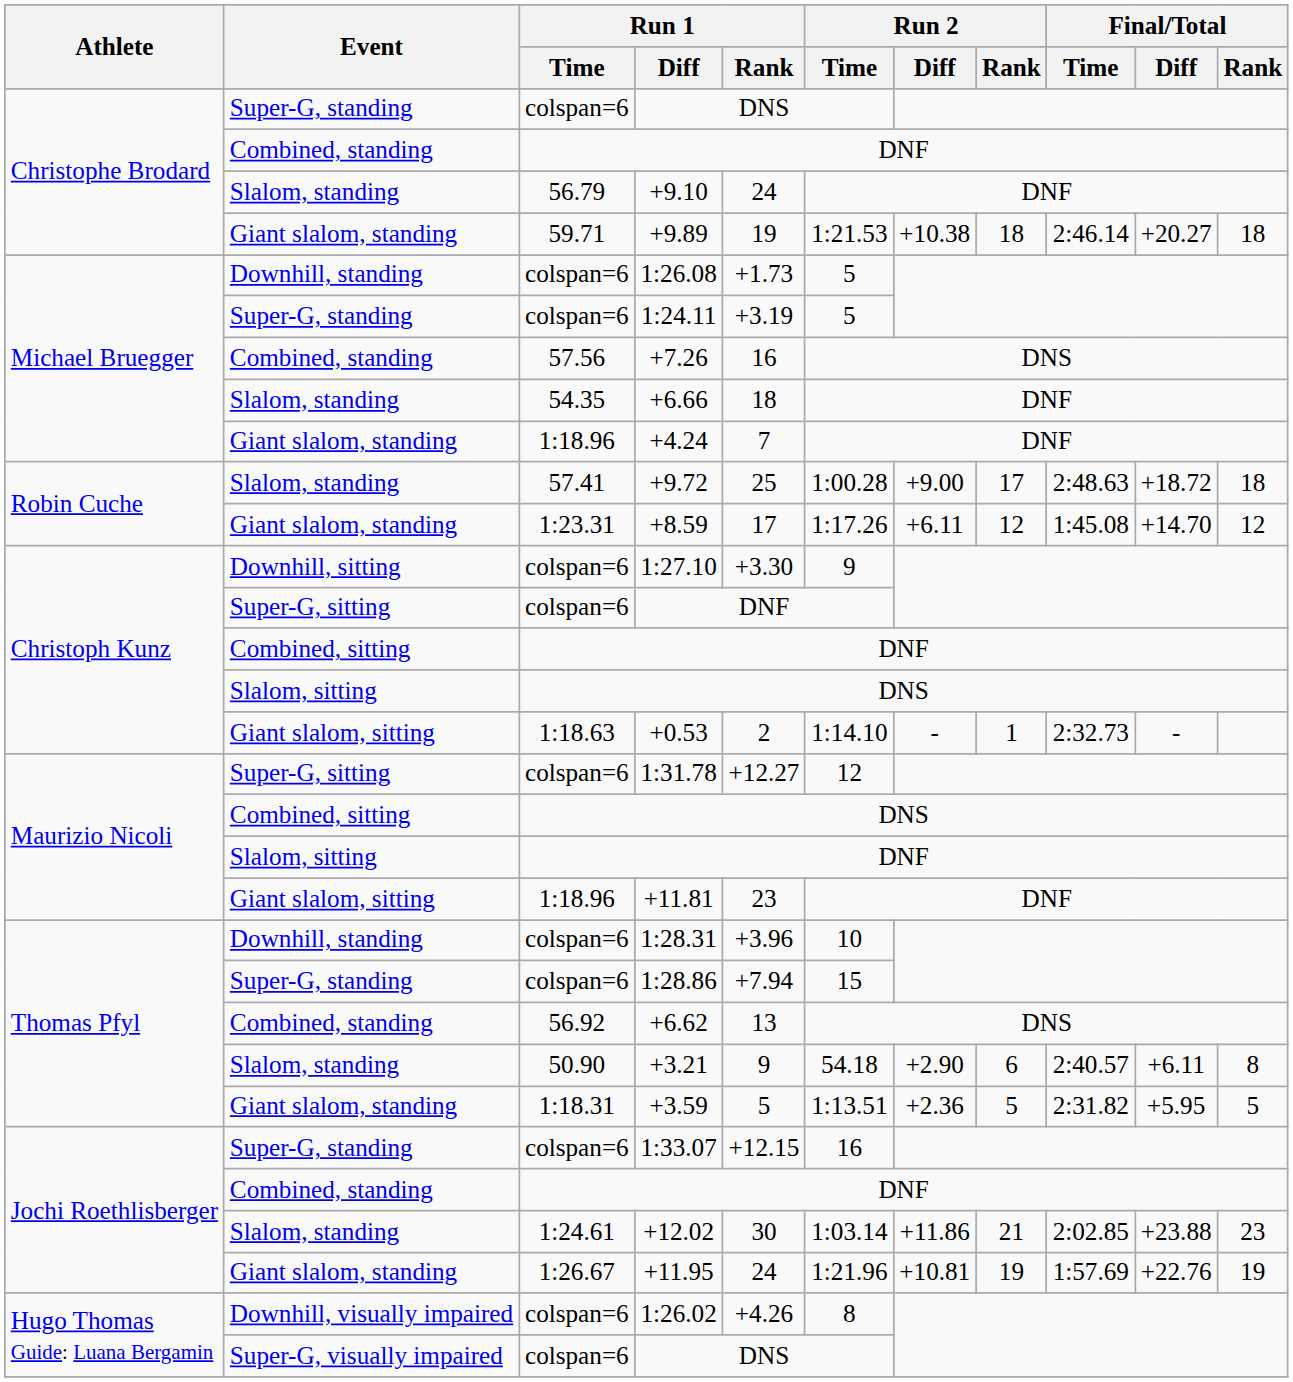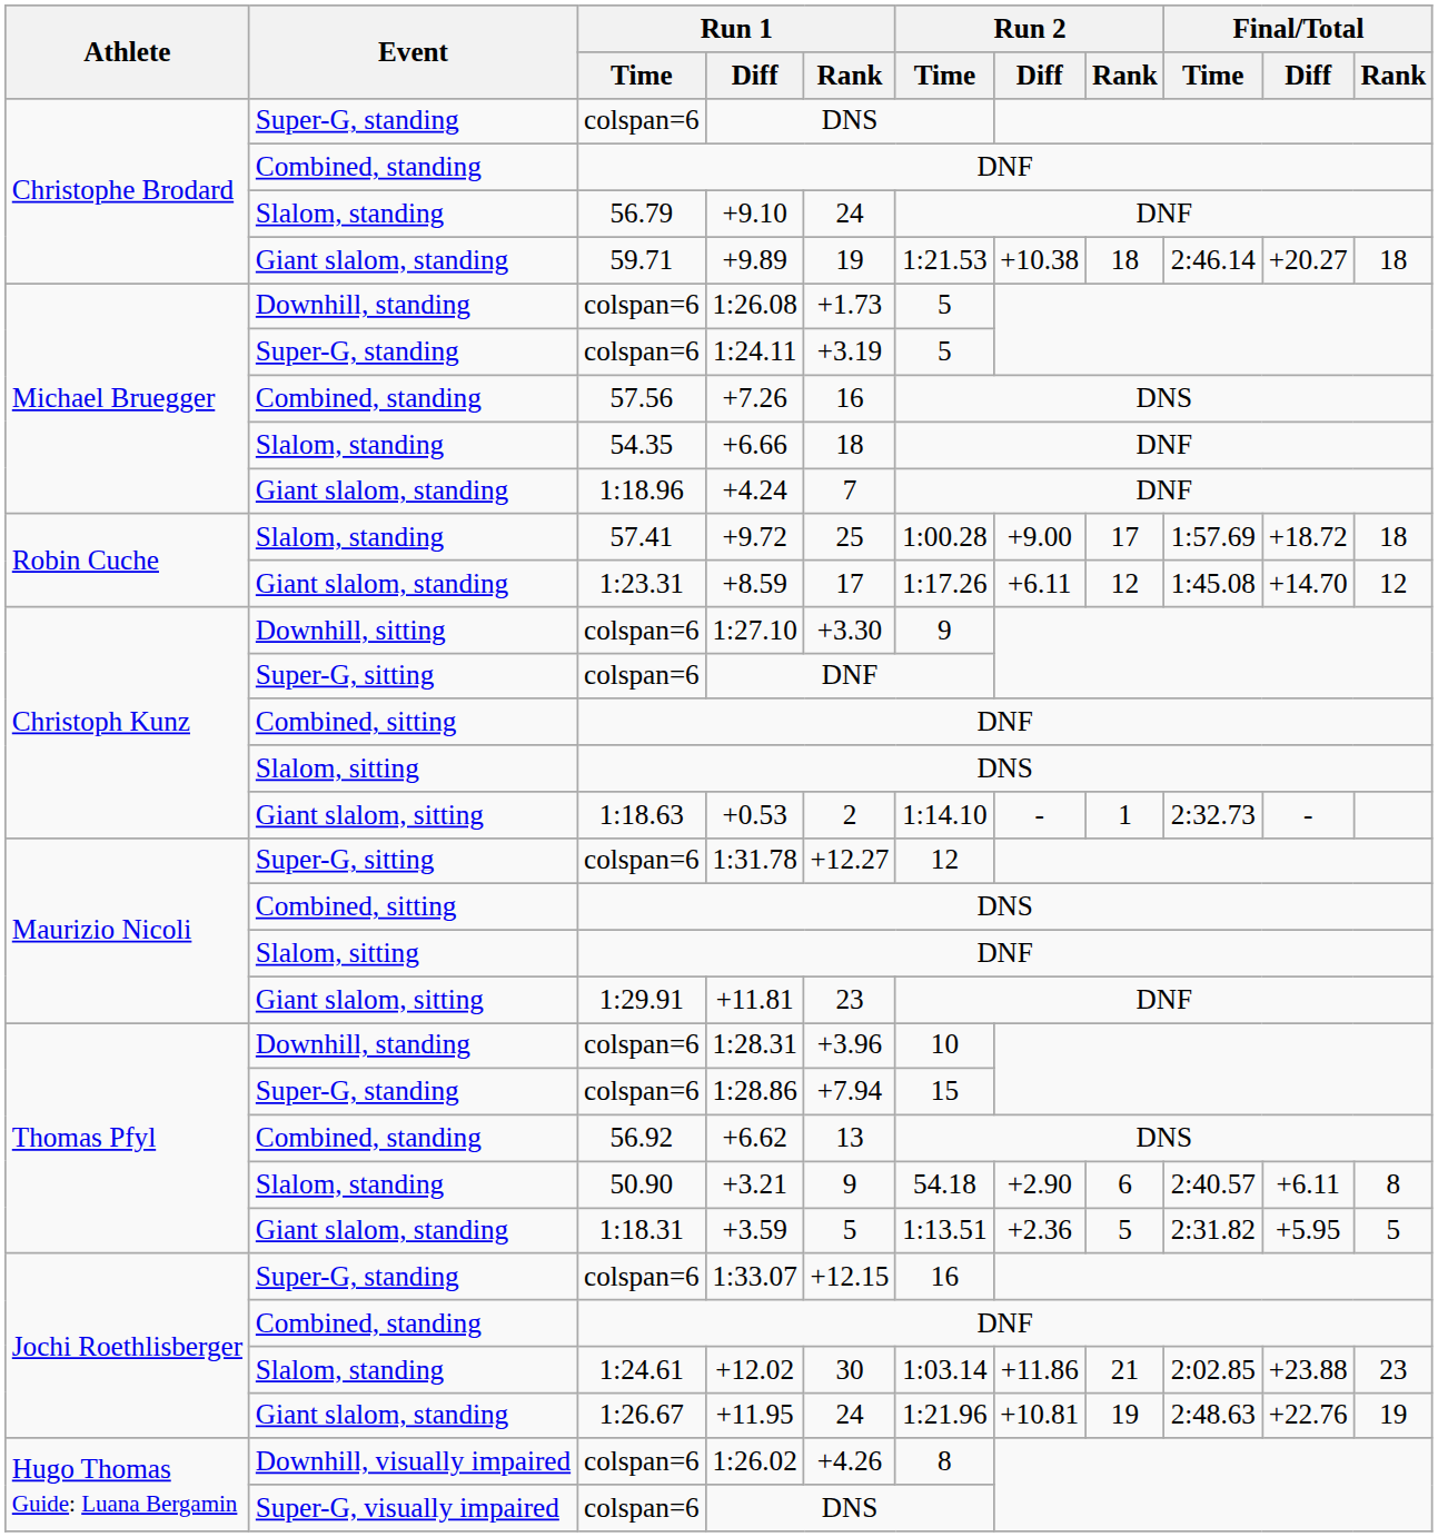+9.72 | Final/Total / Time: 2:48.63 -> 1:57.69
+11.81 | Run 1 / Time: 1:18.96 -> 1:29.91
+11.95 | Final/Total / Time: 1:57.69 -> 2:48.63
